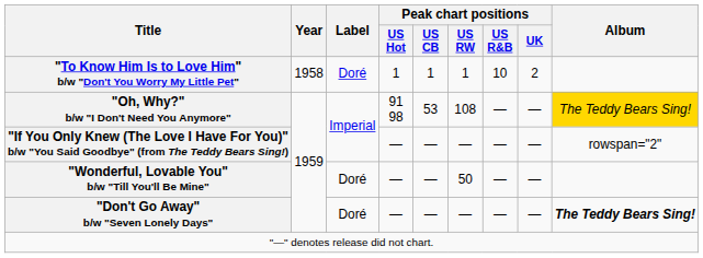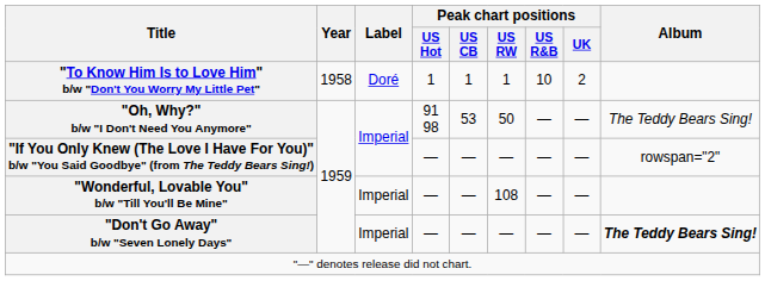"Oh, Why?" b/w "I Don't Need You Anymore" | Peak chart positions / US RW: 108 -> 50
"Oh, Why?" b/w "I Don't Need You Anymore" | Album: gold background -> no background
"Wonderful, Lovable You" b/w "Till You'll Be Mine" | Label: Doré -> Imperial
"Wonderful, Lovable You" b/w "Till You'll Be Mine" | Peak chart positions / US RW: 50 -> 108
"Don't Go Away" b/w "Seven Lonely Days" | Label: Doré -> Imperial
